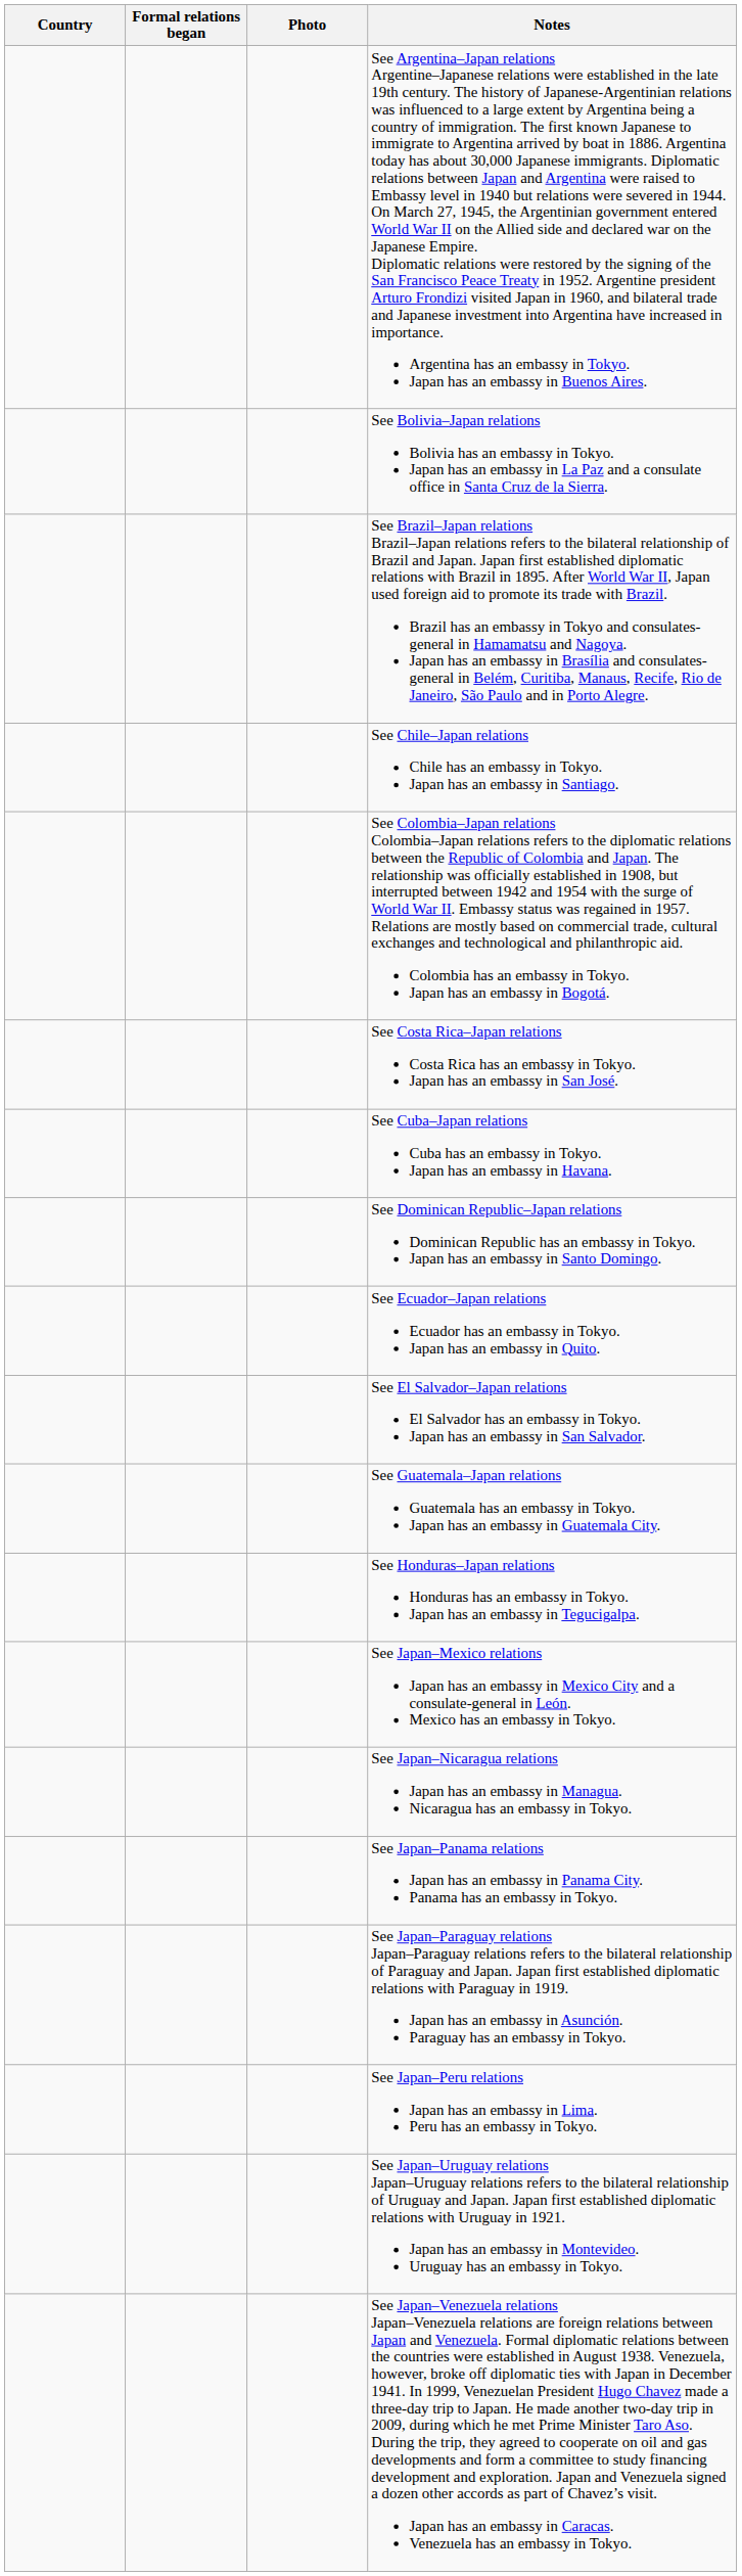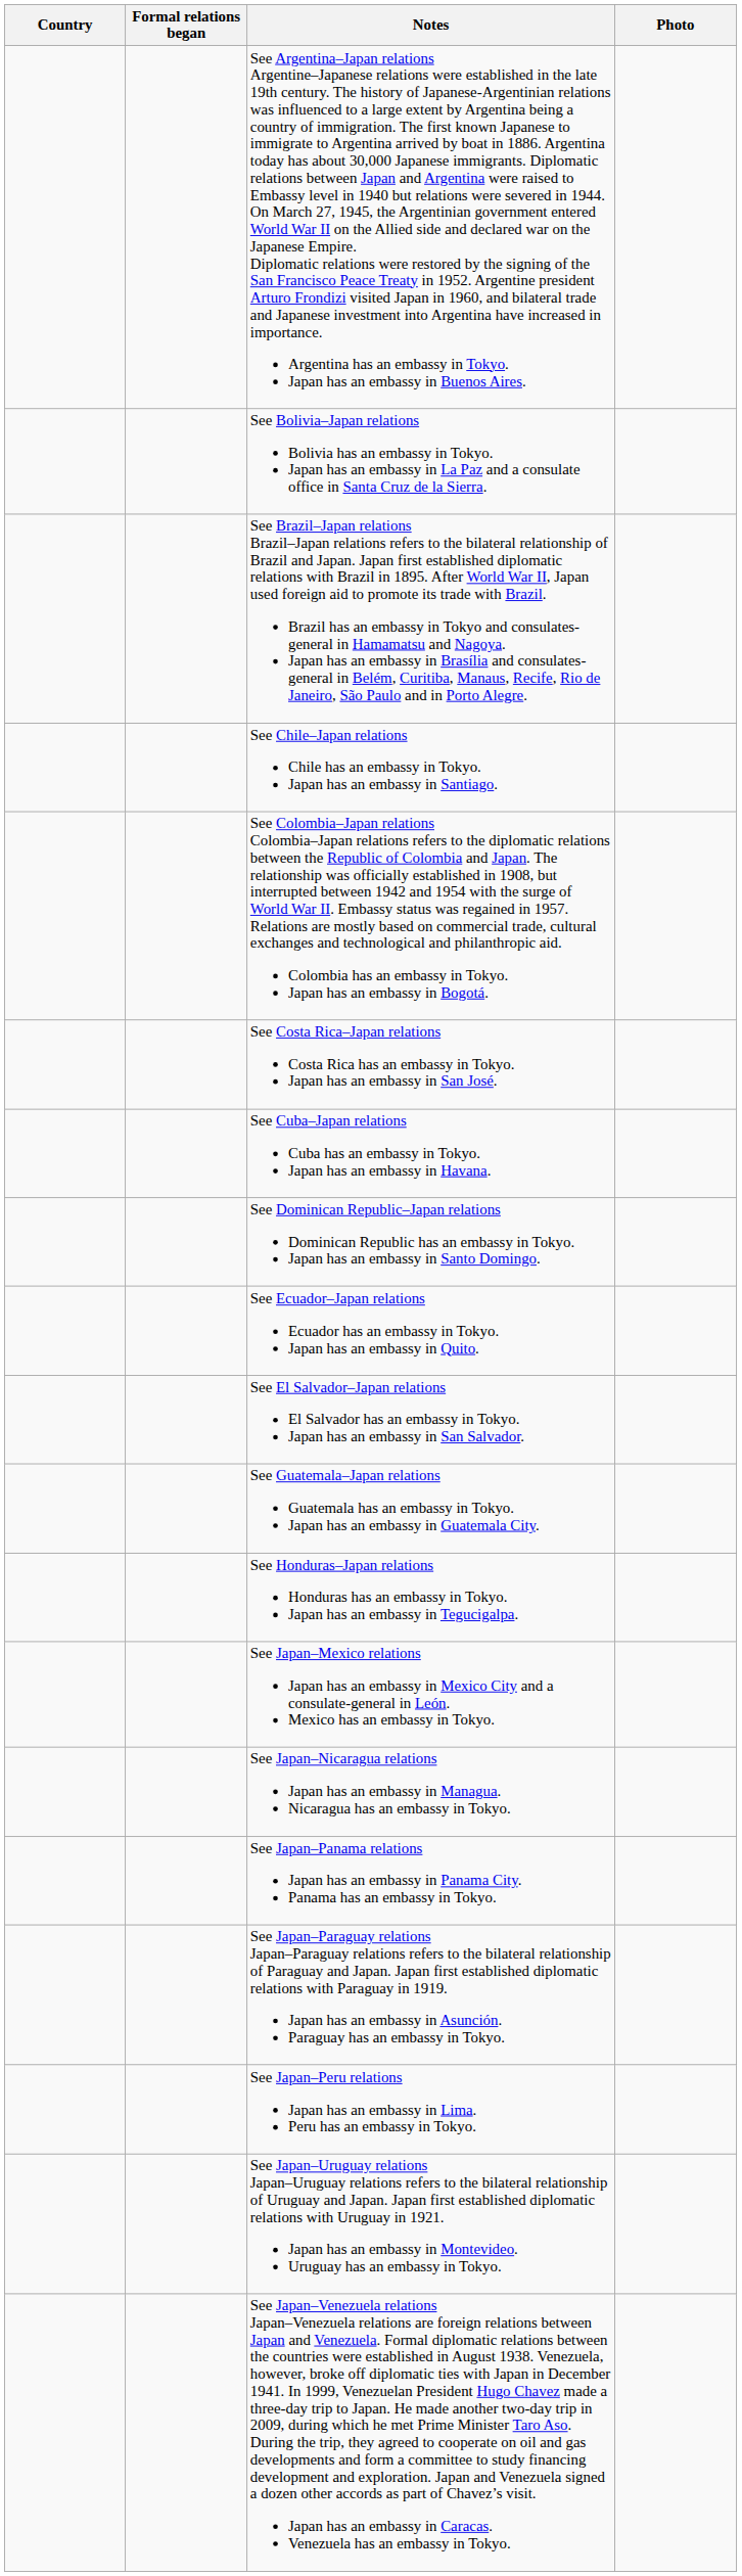columns swapped: Notes <-> Photo
